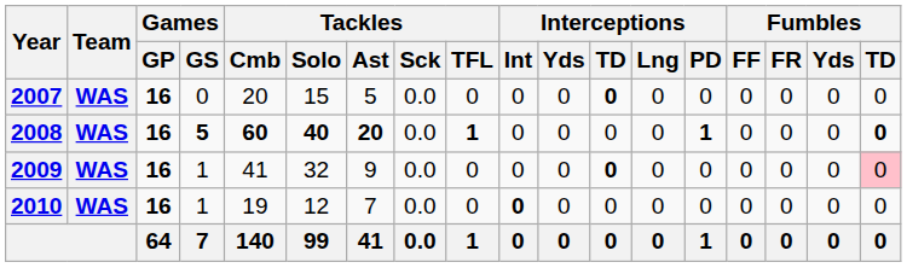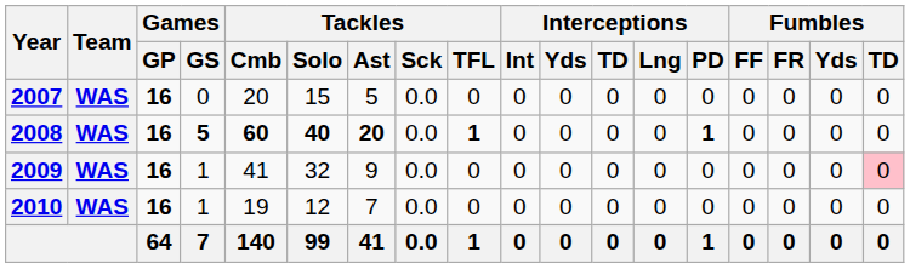2007 | Interceptions / TD: bold -> normal
2008 | Fumbles / TD: bold -> normal
2009 | Interceptions / TD: bold -> normal
2010 | Interceptions / Int: bold -> normal
